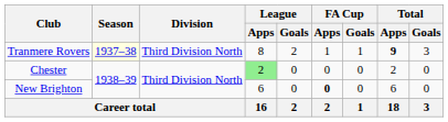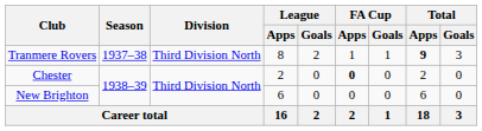Tranmere Rovers | Season: lightyellow background -> no background
Chester | League / Apps: lightgreen background -> no background
Chester | FA Cup / Apps: normal -> bold
New Brighton | FA Cup / Apps: bold -> normal
